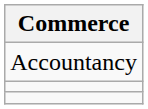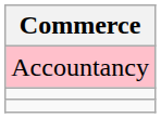row 2 | column 1: no background -> pink background
